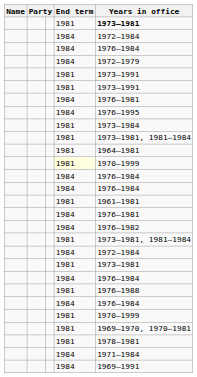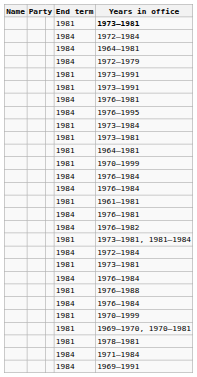row 4 | Years in office: 1976–1984 -> 1964–1981
row 11 | Years in office: 1973–1981, 1981–1984 -> 1973–1981
row 13 | End term: lightyellow background -> no background
